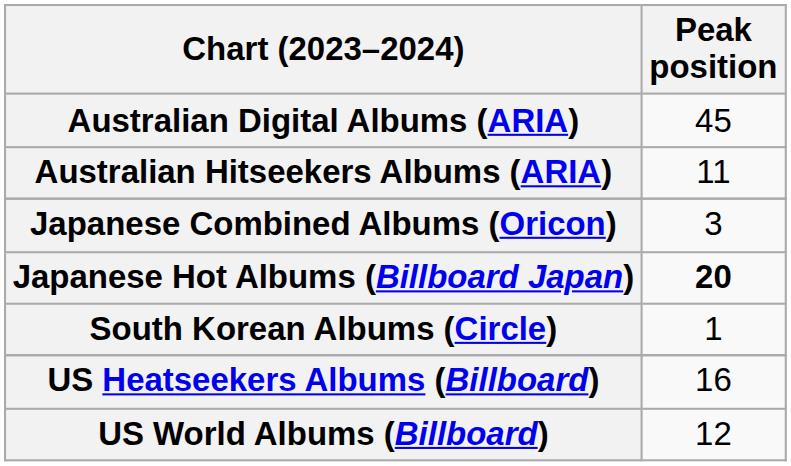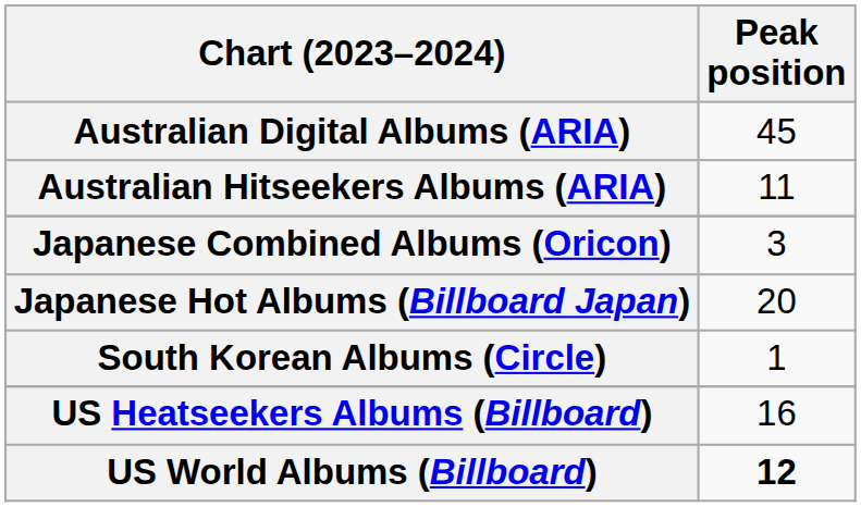Japanese Hot Albums (Billboard Japan) | Peak position: bold -> normal
US World Albums (Billboard) | Peak position: normal -> bold
